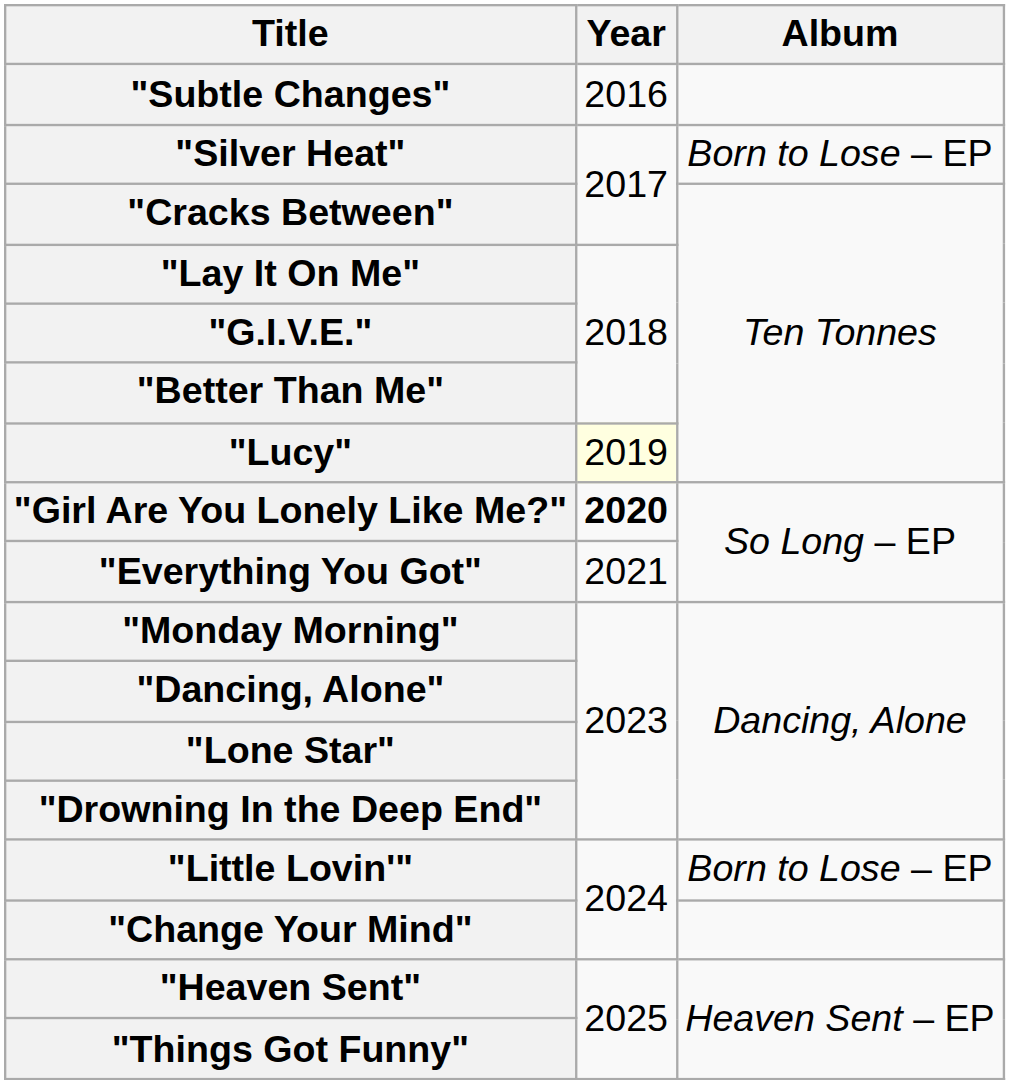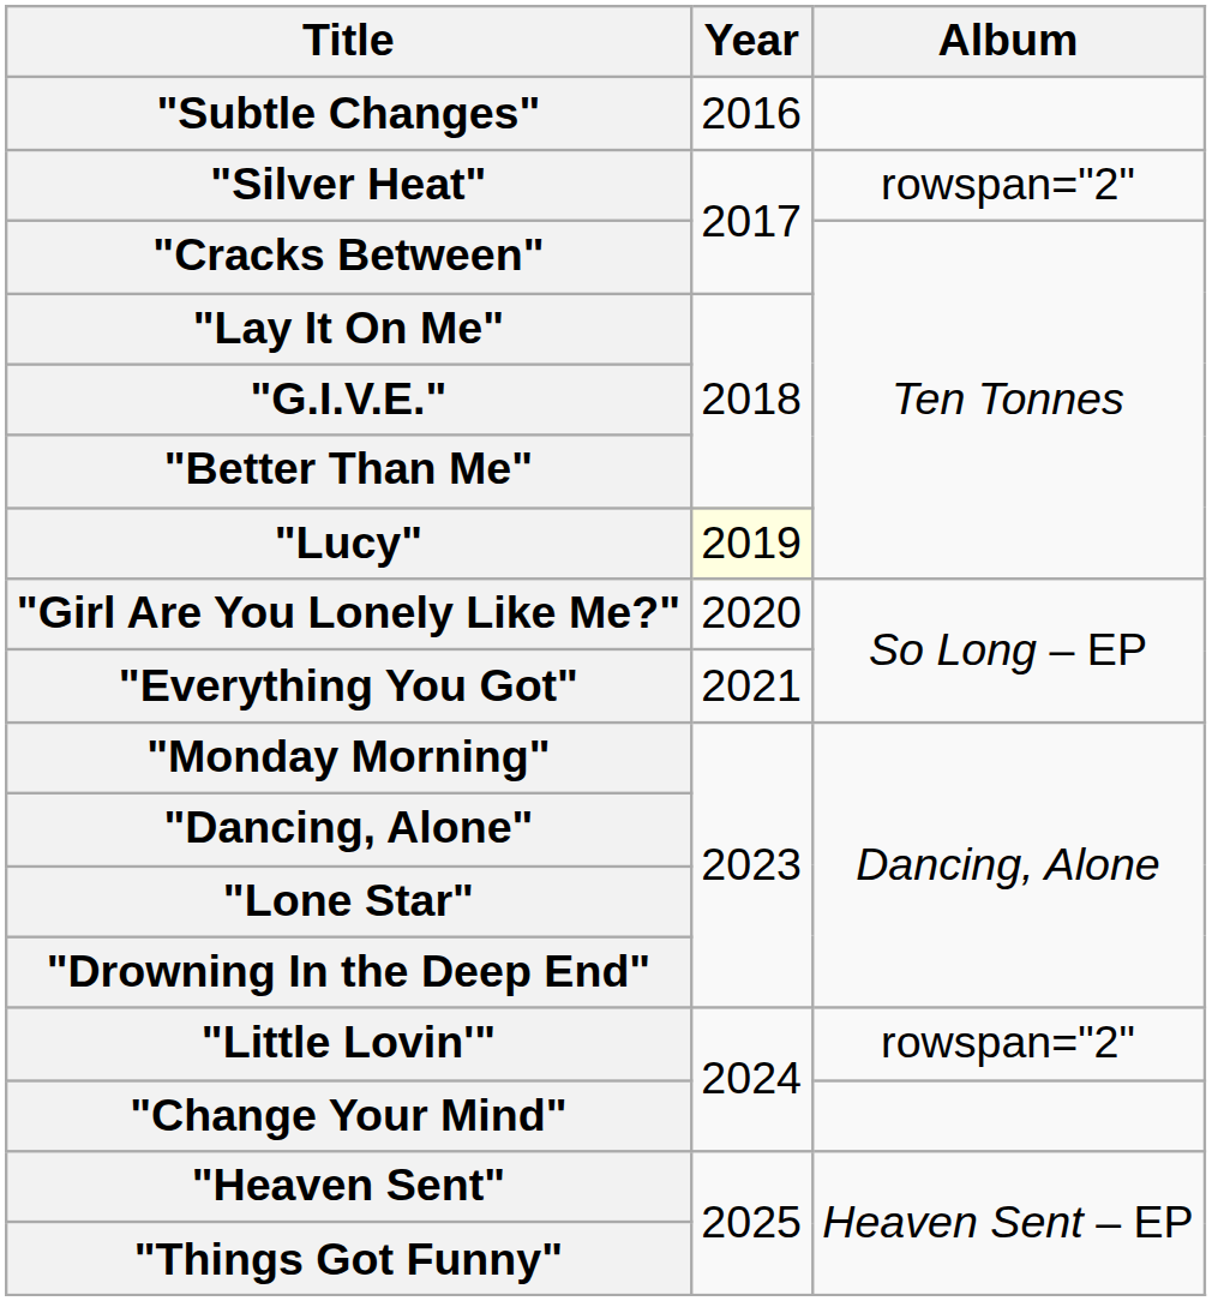"Silver Heat" | Album: Born to Lose – EP -> rowspan="2"
"Girl Are You Lonely Like Me?" | Year: bold -> normal
"Little Lovin'" | Album: Born to Lose – EP -> rowspan="2"
